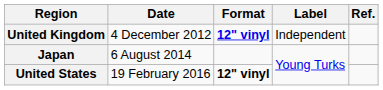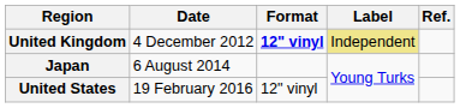United Kingdom | Label: no background -> khaki background
United States | Format: bold -> normal
